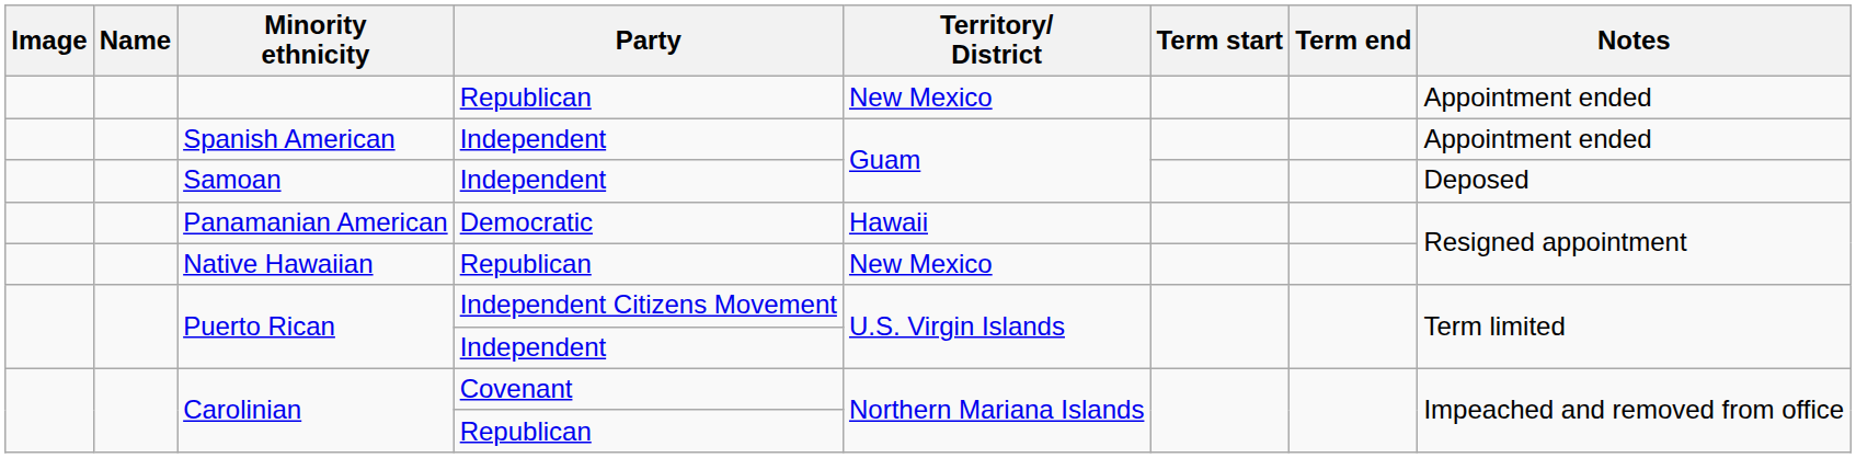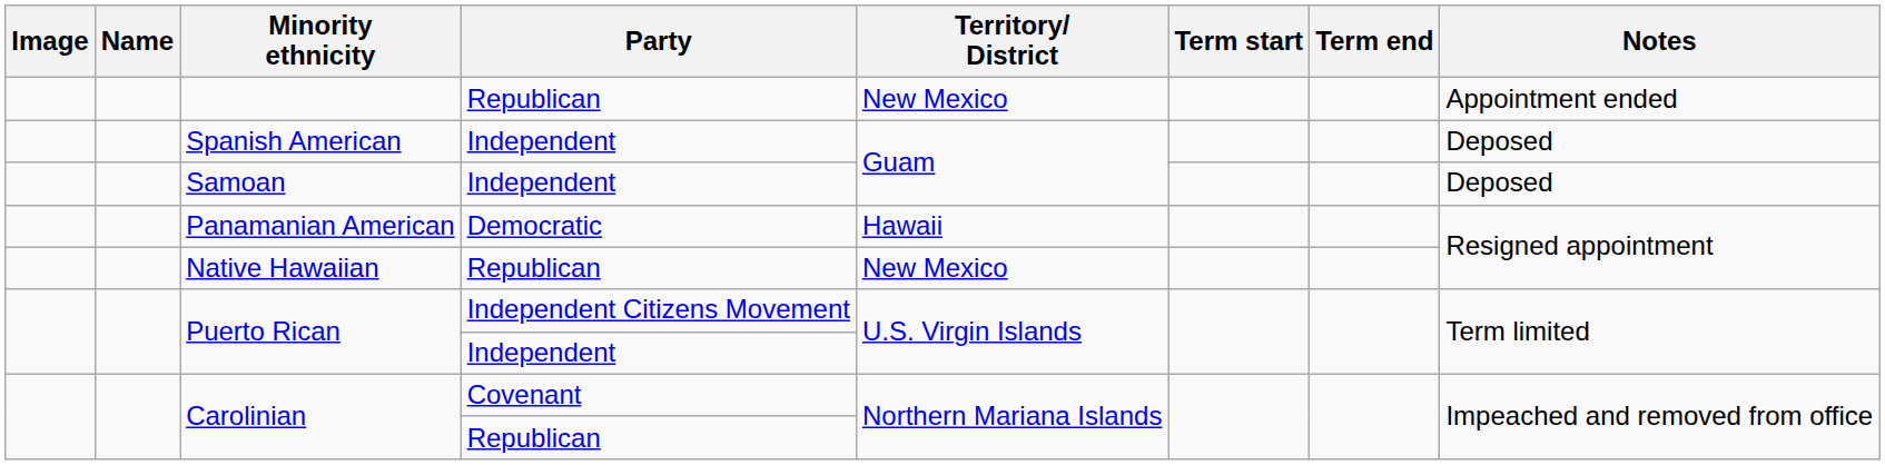Spanish American | Notes: Appointment ended -> Deposed
